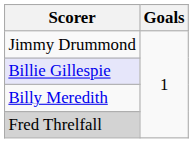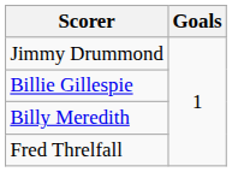Billie Gillespie | Scorer: lavender background -> no background
Fred Threlfall | Scorer: lightgrey background -> no background
